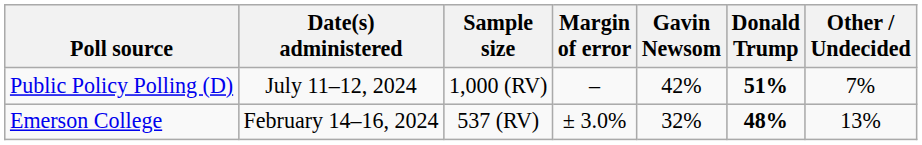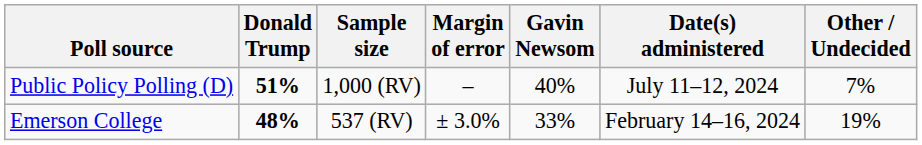columns swapped: Date(s) administered <-> Donald Trump
Public Policy Polling (D) | Gavin Newsom: 42% -> 40%
Emerson College | Gavin Newsom: 32% -> 33%
Emerson College | Other / Undecided: 13% -> 19%
